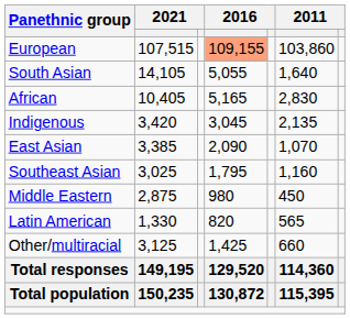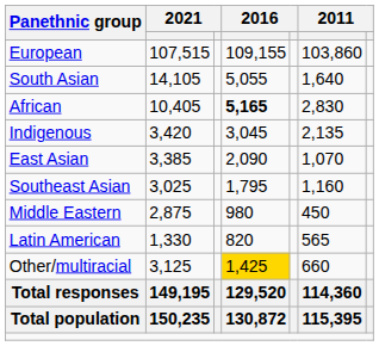European | column 4: lightsalmon background -> no background
African | column 4: normal -> bold
Other/multiracial | column 4: no background -> gold background
